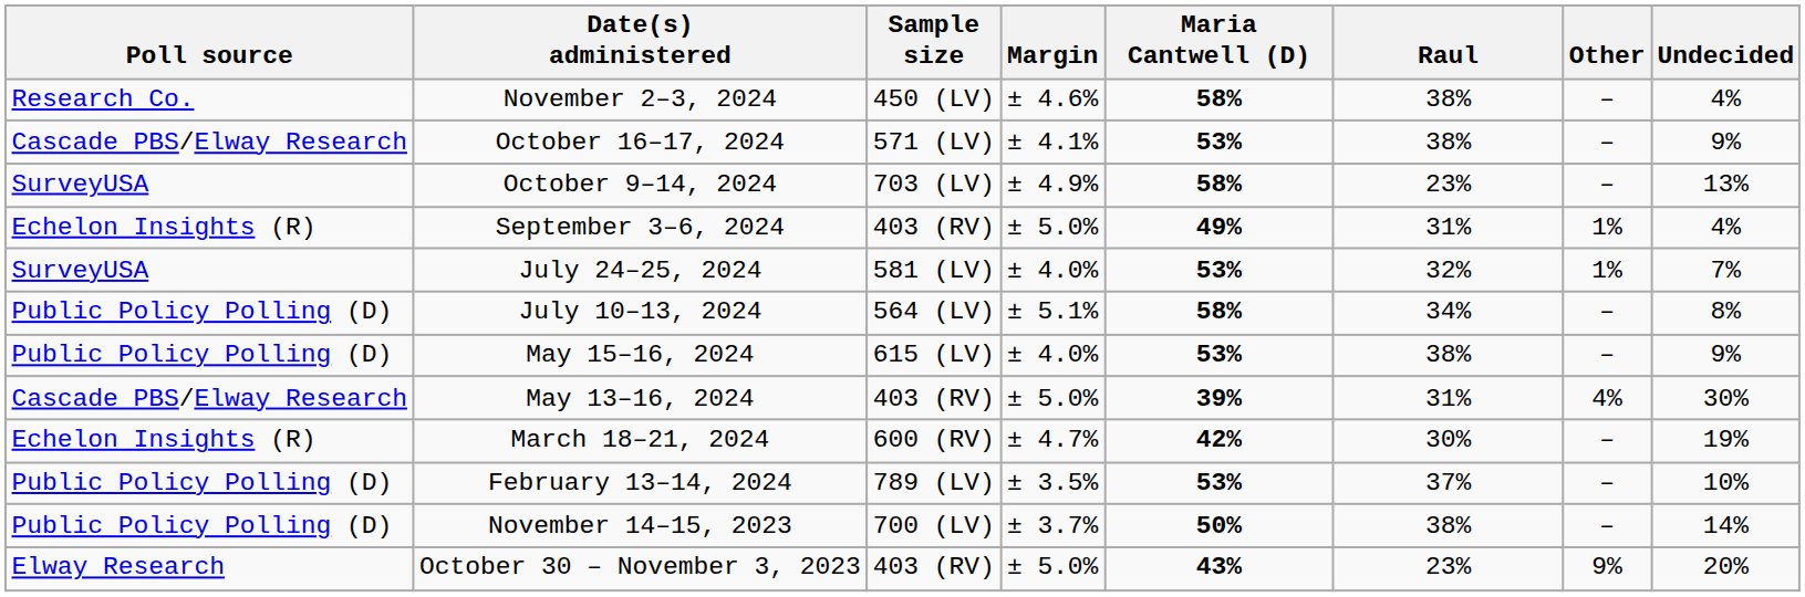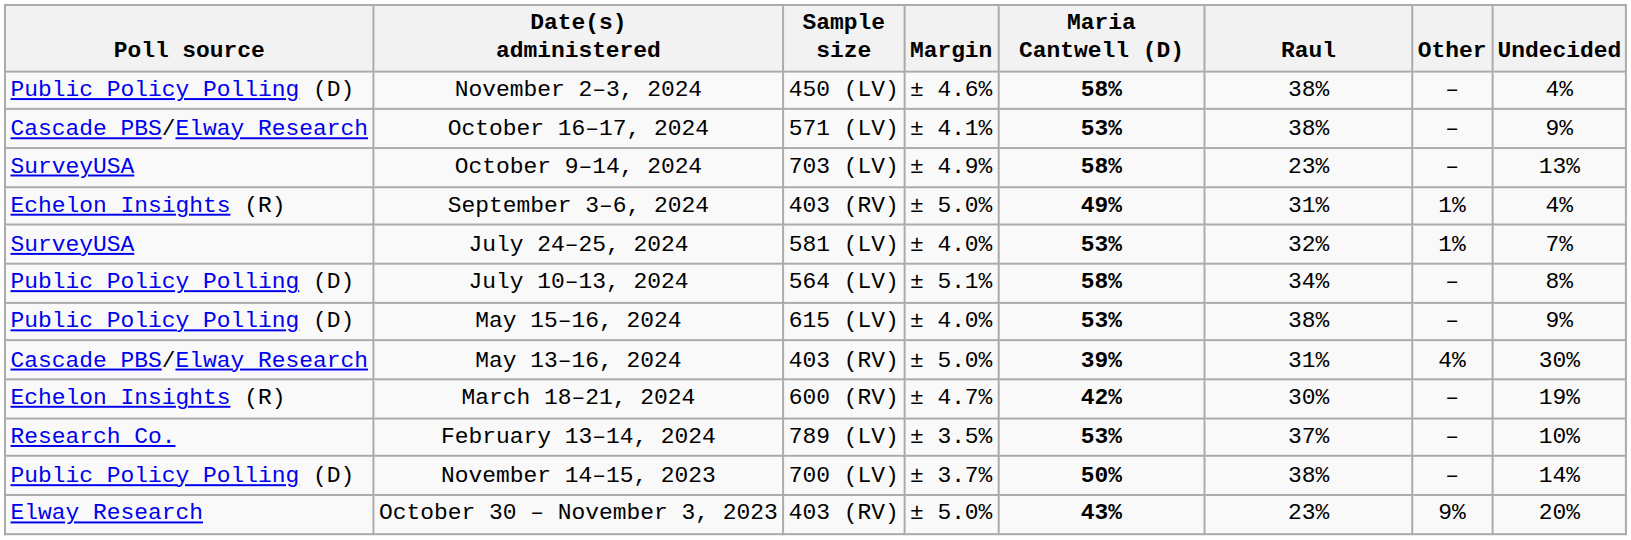November 2–3, 2024 | Poll source: Research Co. -> Public Policy Polling (D)
February 13–14, 2024 | Poll source: Public Policy Polling (D) -> Research Co.
